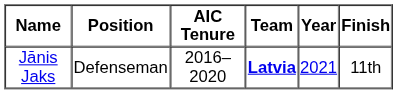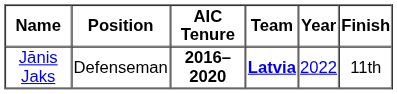Jānis Jaks | AIC Tenure: normal -> bold
Jānis Jaks | Year: 2021 -> 2022
